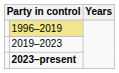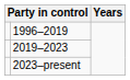1996–2019 | column 2: khaki background -> no background
2023–present | column 2: bold -> normal
